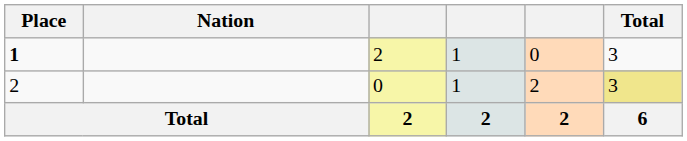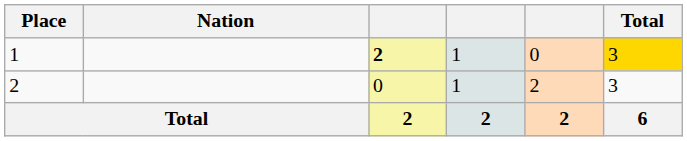row 2 | Place: bold -> normal
row 2 | column 3: normal -> bold
row 2 | Total: no background -> gold background
row 3 | Total: khaki background -> no background
